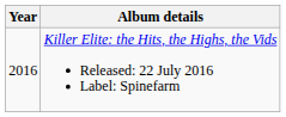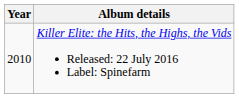row 2 | Year: 2016 -> 2010
